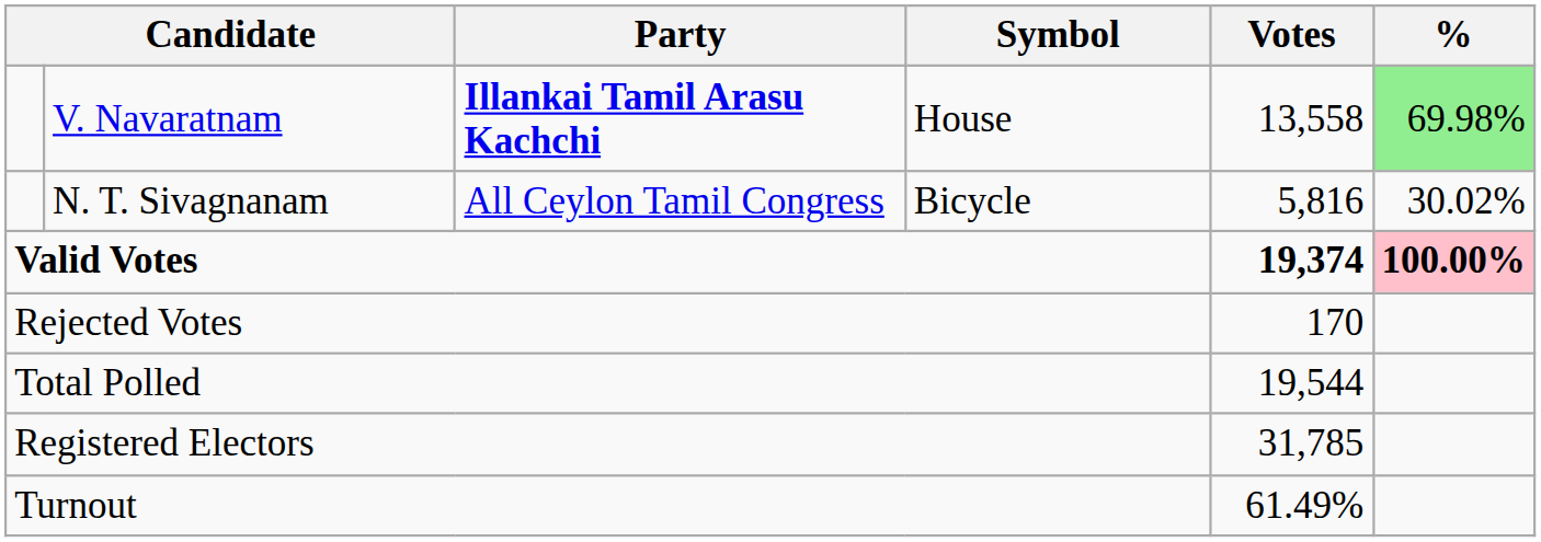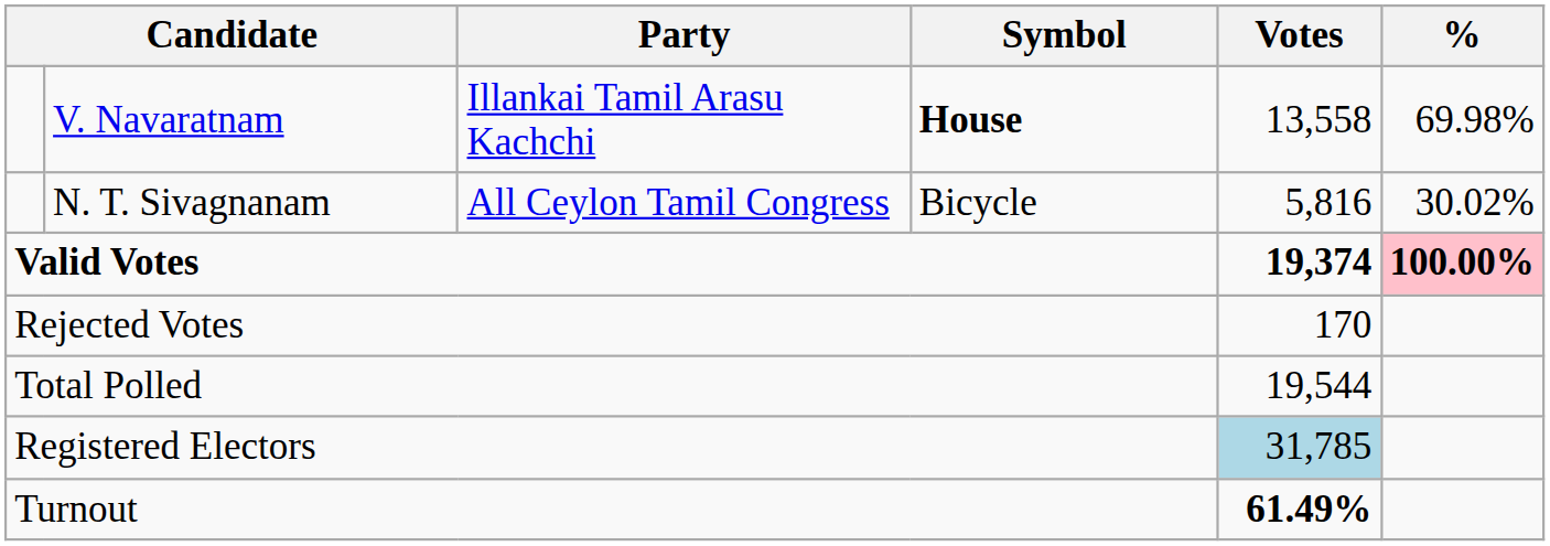V. Navaratnam | Party: bold -> normal
V. Navaratnam | Symbol: normal -> bold
V. Navaratnam | %: lightgreen background -> no background
Registered Electors | Votes: no background -> lightblue background
Turnout | Votes: normal -> bold
